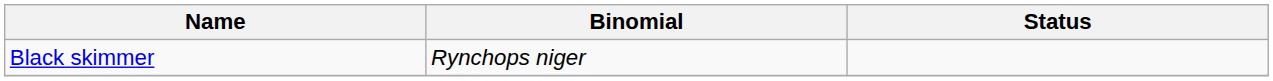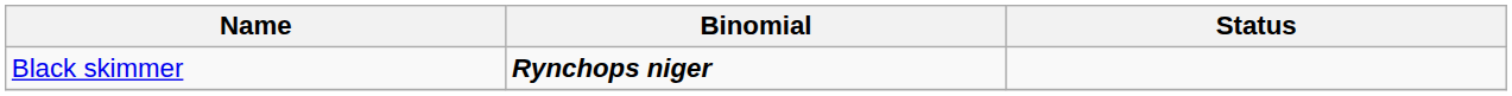Black skimmer | Binomial: normal -> bold
